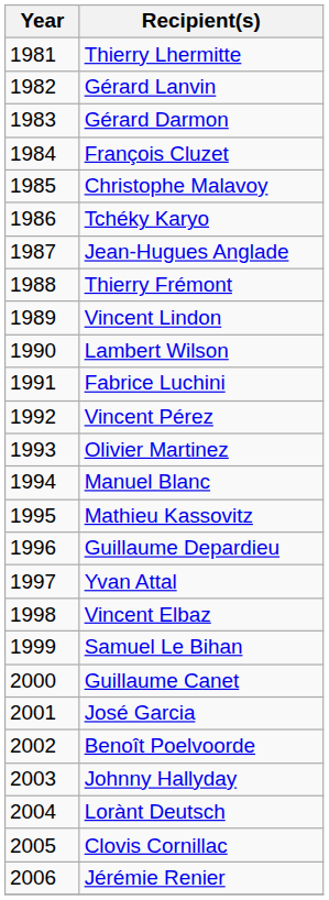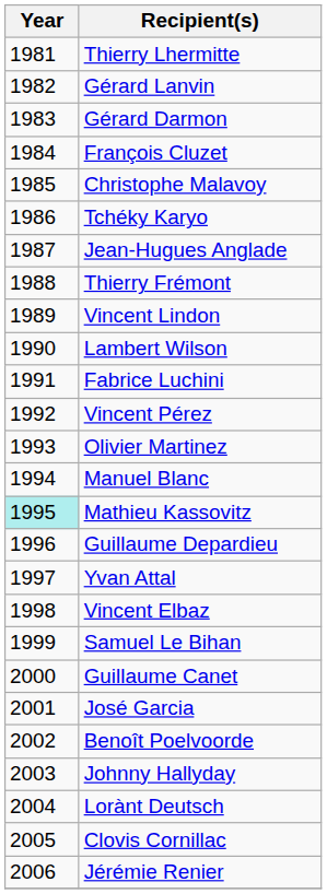Mathieu Kassovitz | Year: no background -> paleturquoise background
